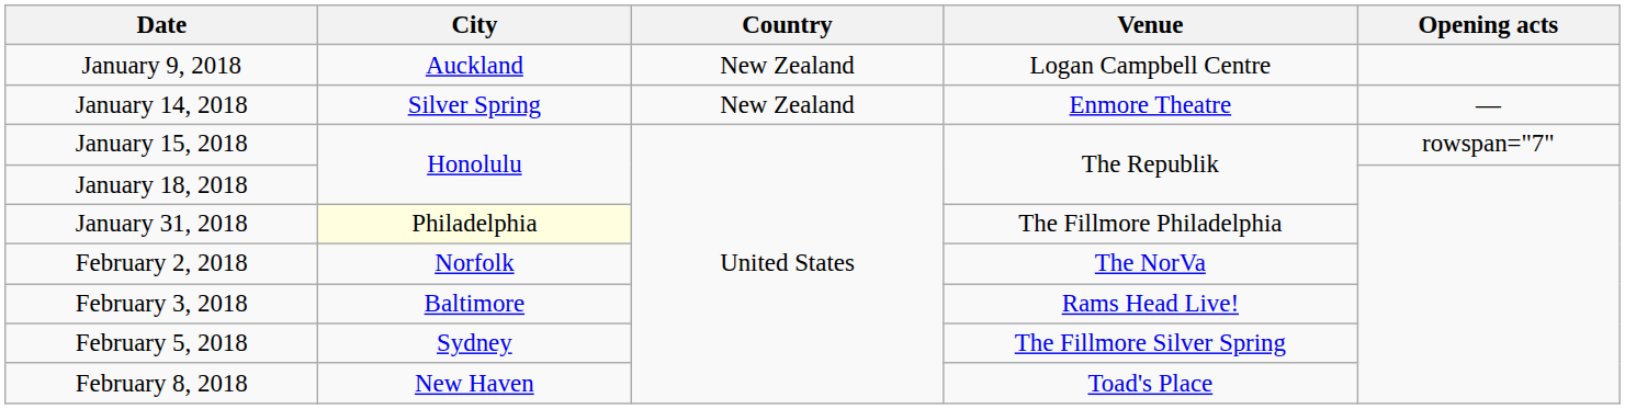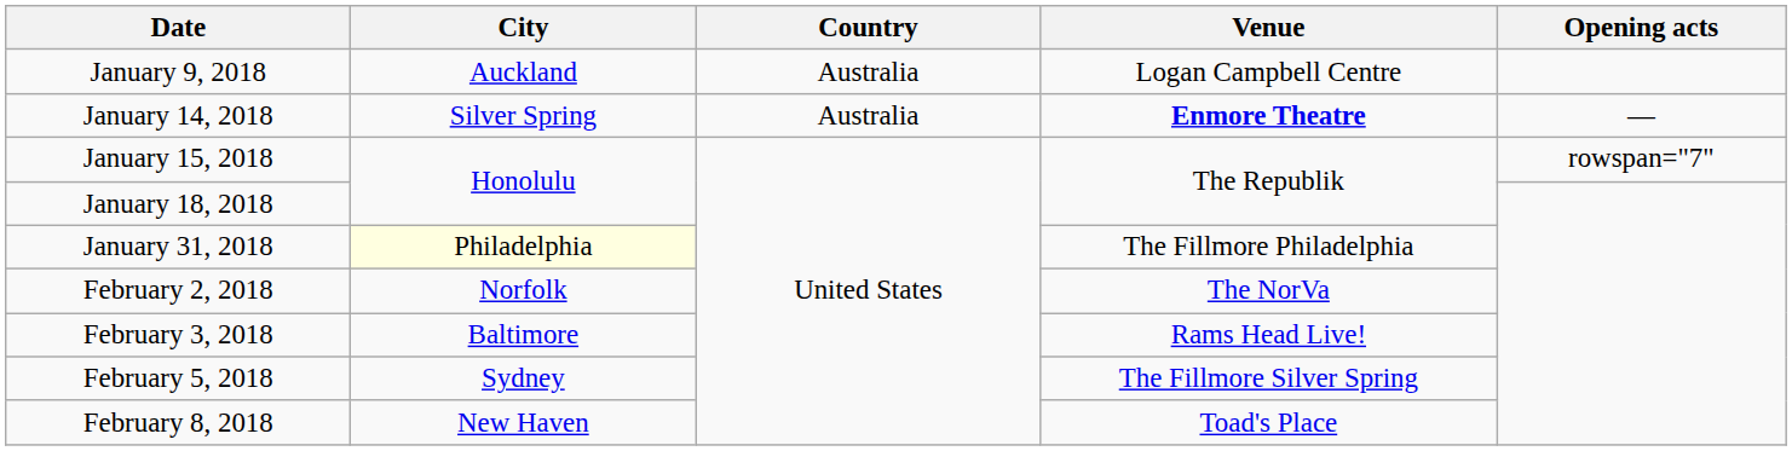January 9, 2018 | Country: New Zealand -> Australia
January 14, 2018 | Country: New Zealand -> Australia
January 14, 2018 | Venue: normal -> bold
